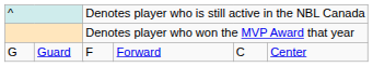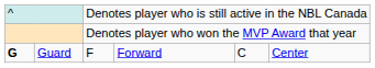Guard | column 1: normal -> bold
